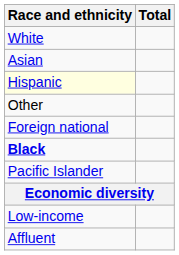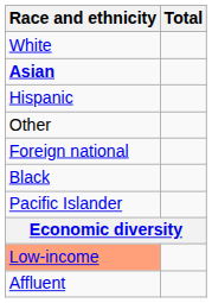Asian | Race and ethnicity: normal -> bold
Hispanic | Race and ethnicity: lightyellow background -> no background
Black | Race and ethnicity: bold -> normal
Low-income | Race and ethnicity: no background -> lightsalmon background
